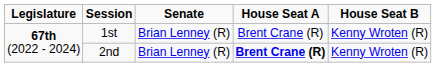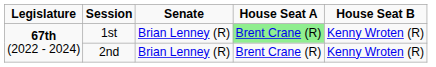1st | House Seat A: no background -> lightgreen background
2nd | House Seat A: bold -> normal
